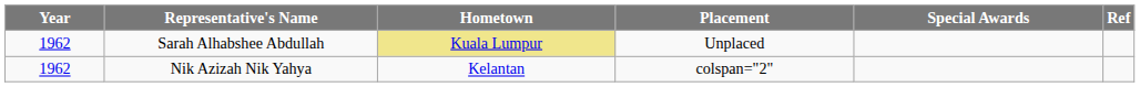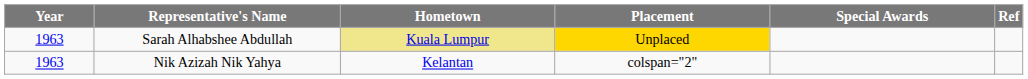Sarah Alhabshee Abdullah | Year: 1962 -> 1963
Sarah Alhabshee Abdullah | Placement: no background -> gold background
Nik Azizah Nik Yahya | Year: 1962 -> 1963
